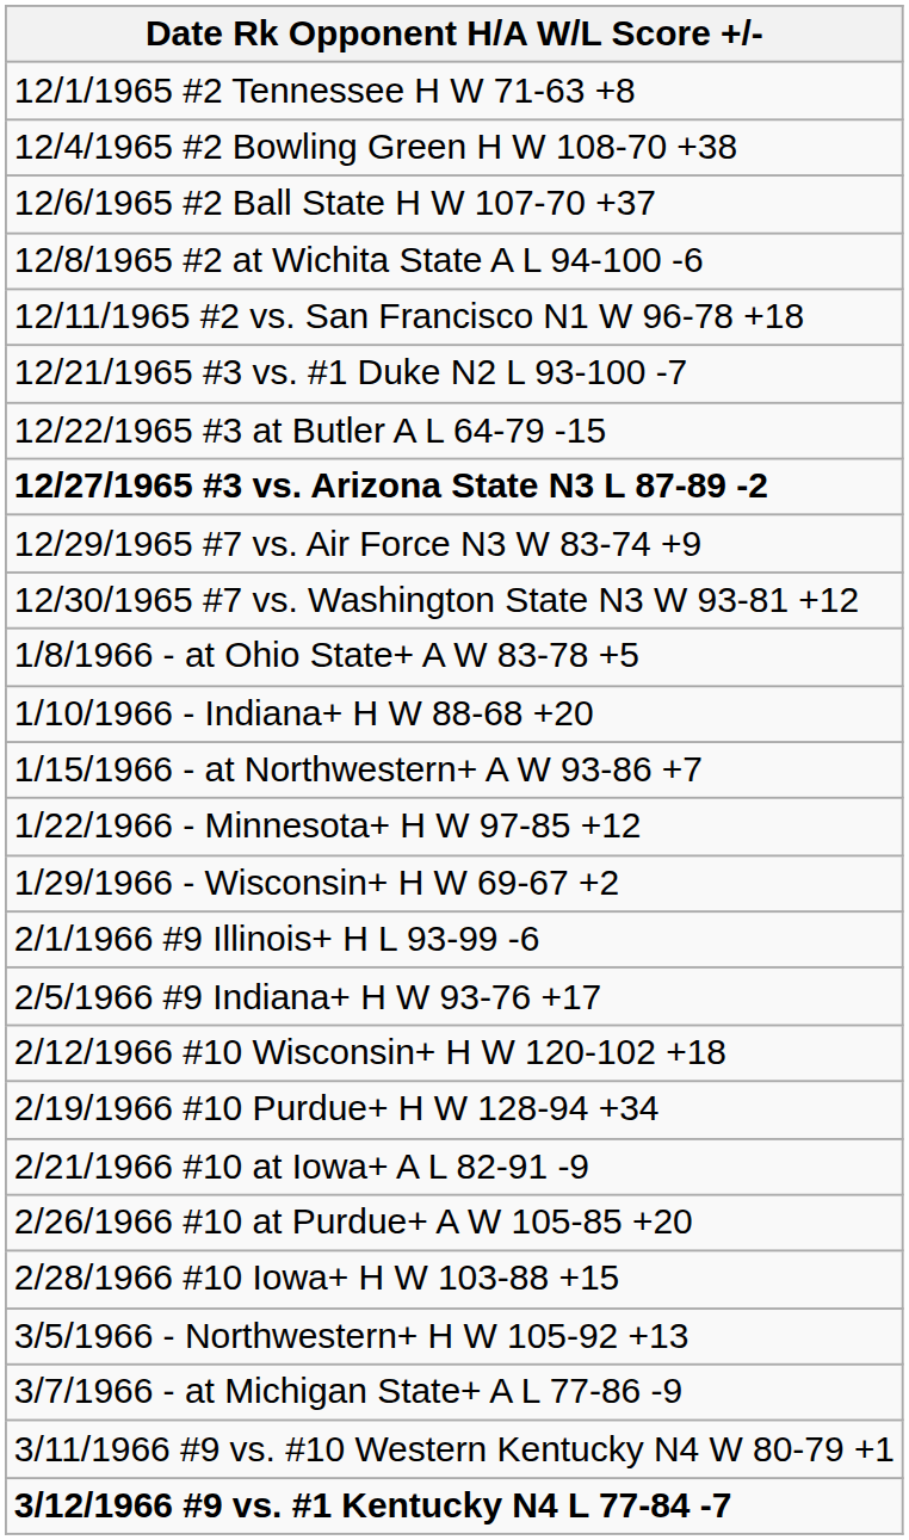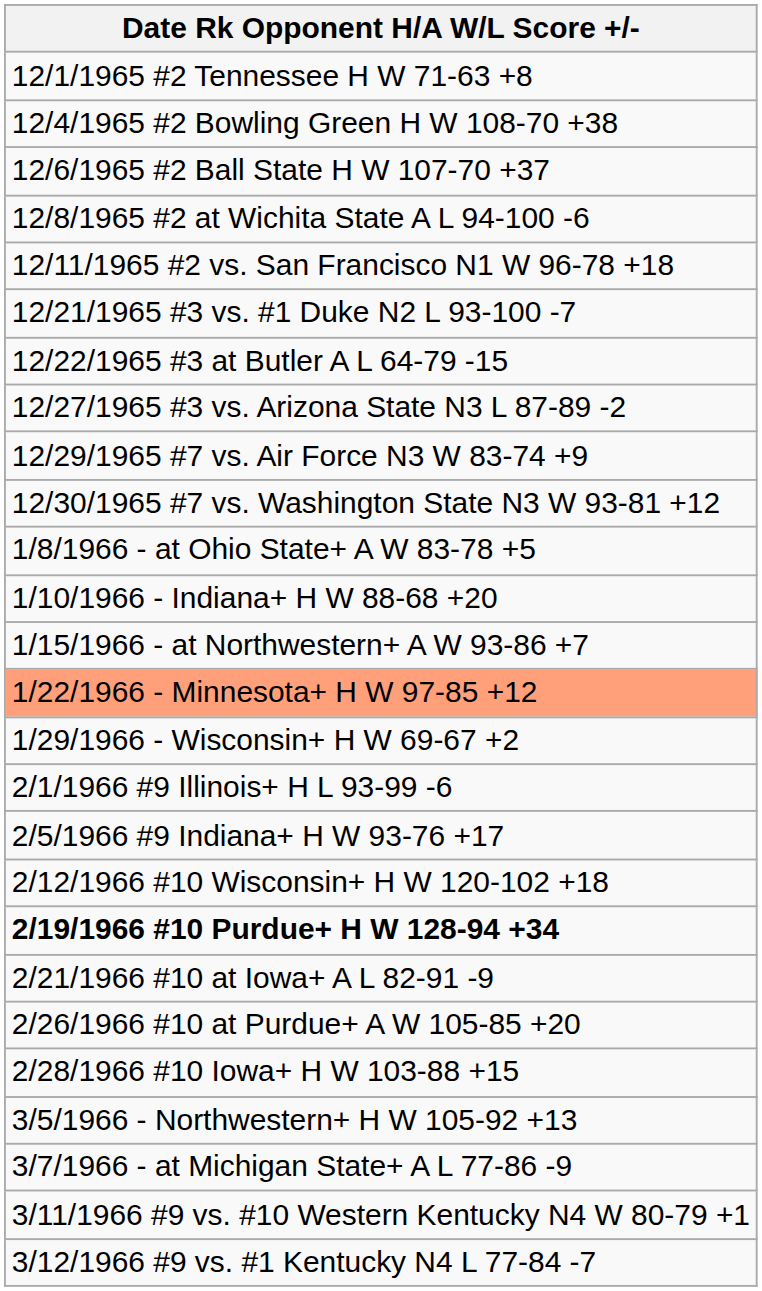row 9 | column 1: bold -> normal
row 15 | column 1: no background -> lightsalmon background
row 20 | column 1: normal -> bold
row 27 | column 1: bold -> normal
